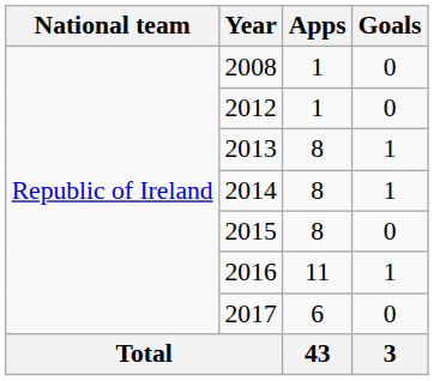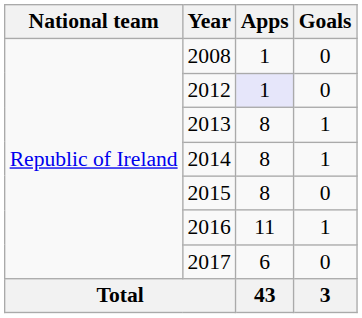2012 | Apps: no background -> lavender background
